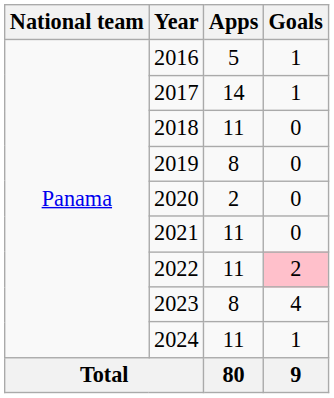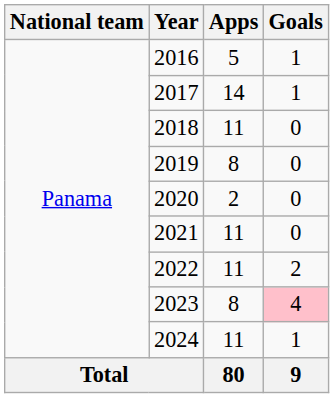2022 | Goals: pink background -> no background
2023 | Goals: no background -> pink background
